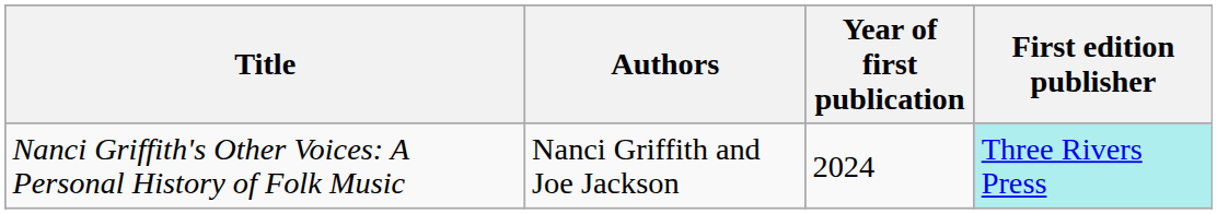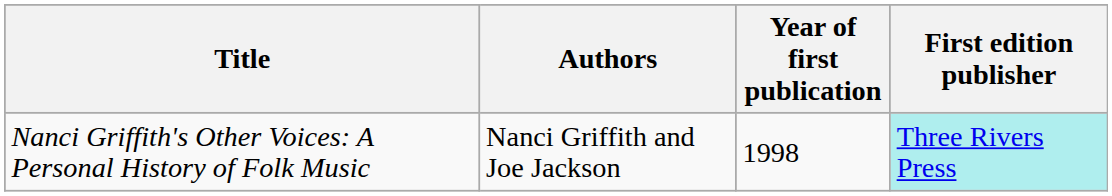row 2 | Year of first publication: 2024 -> 1998
